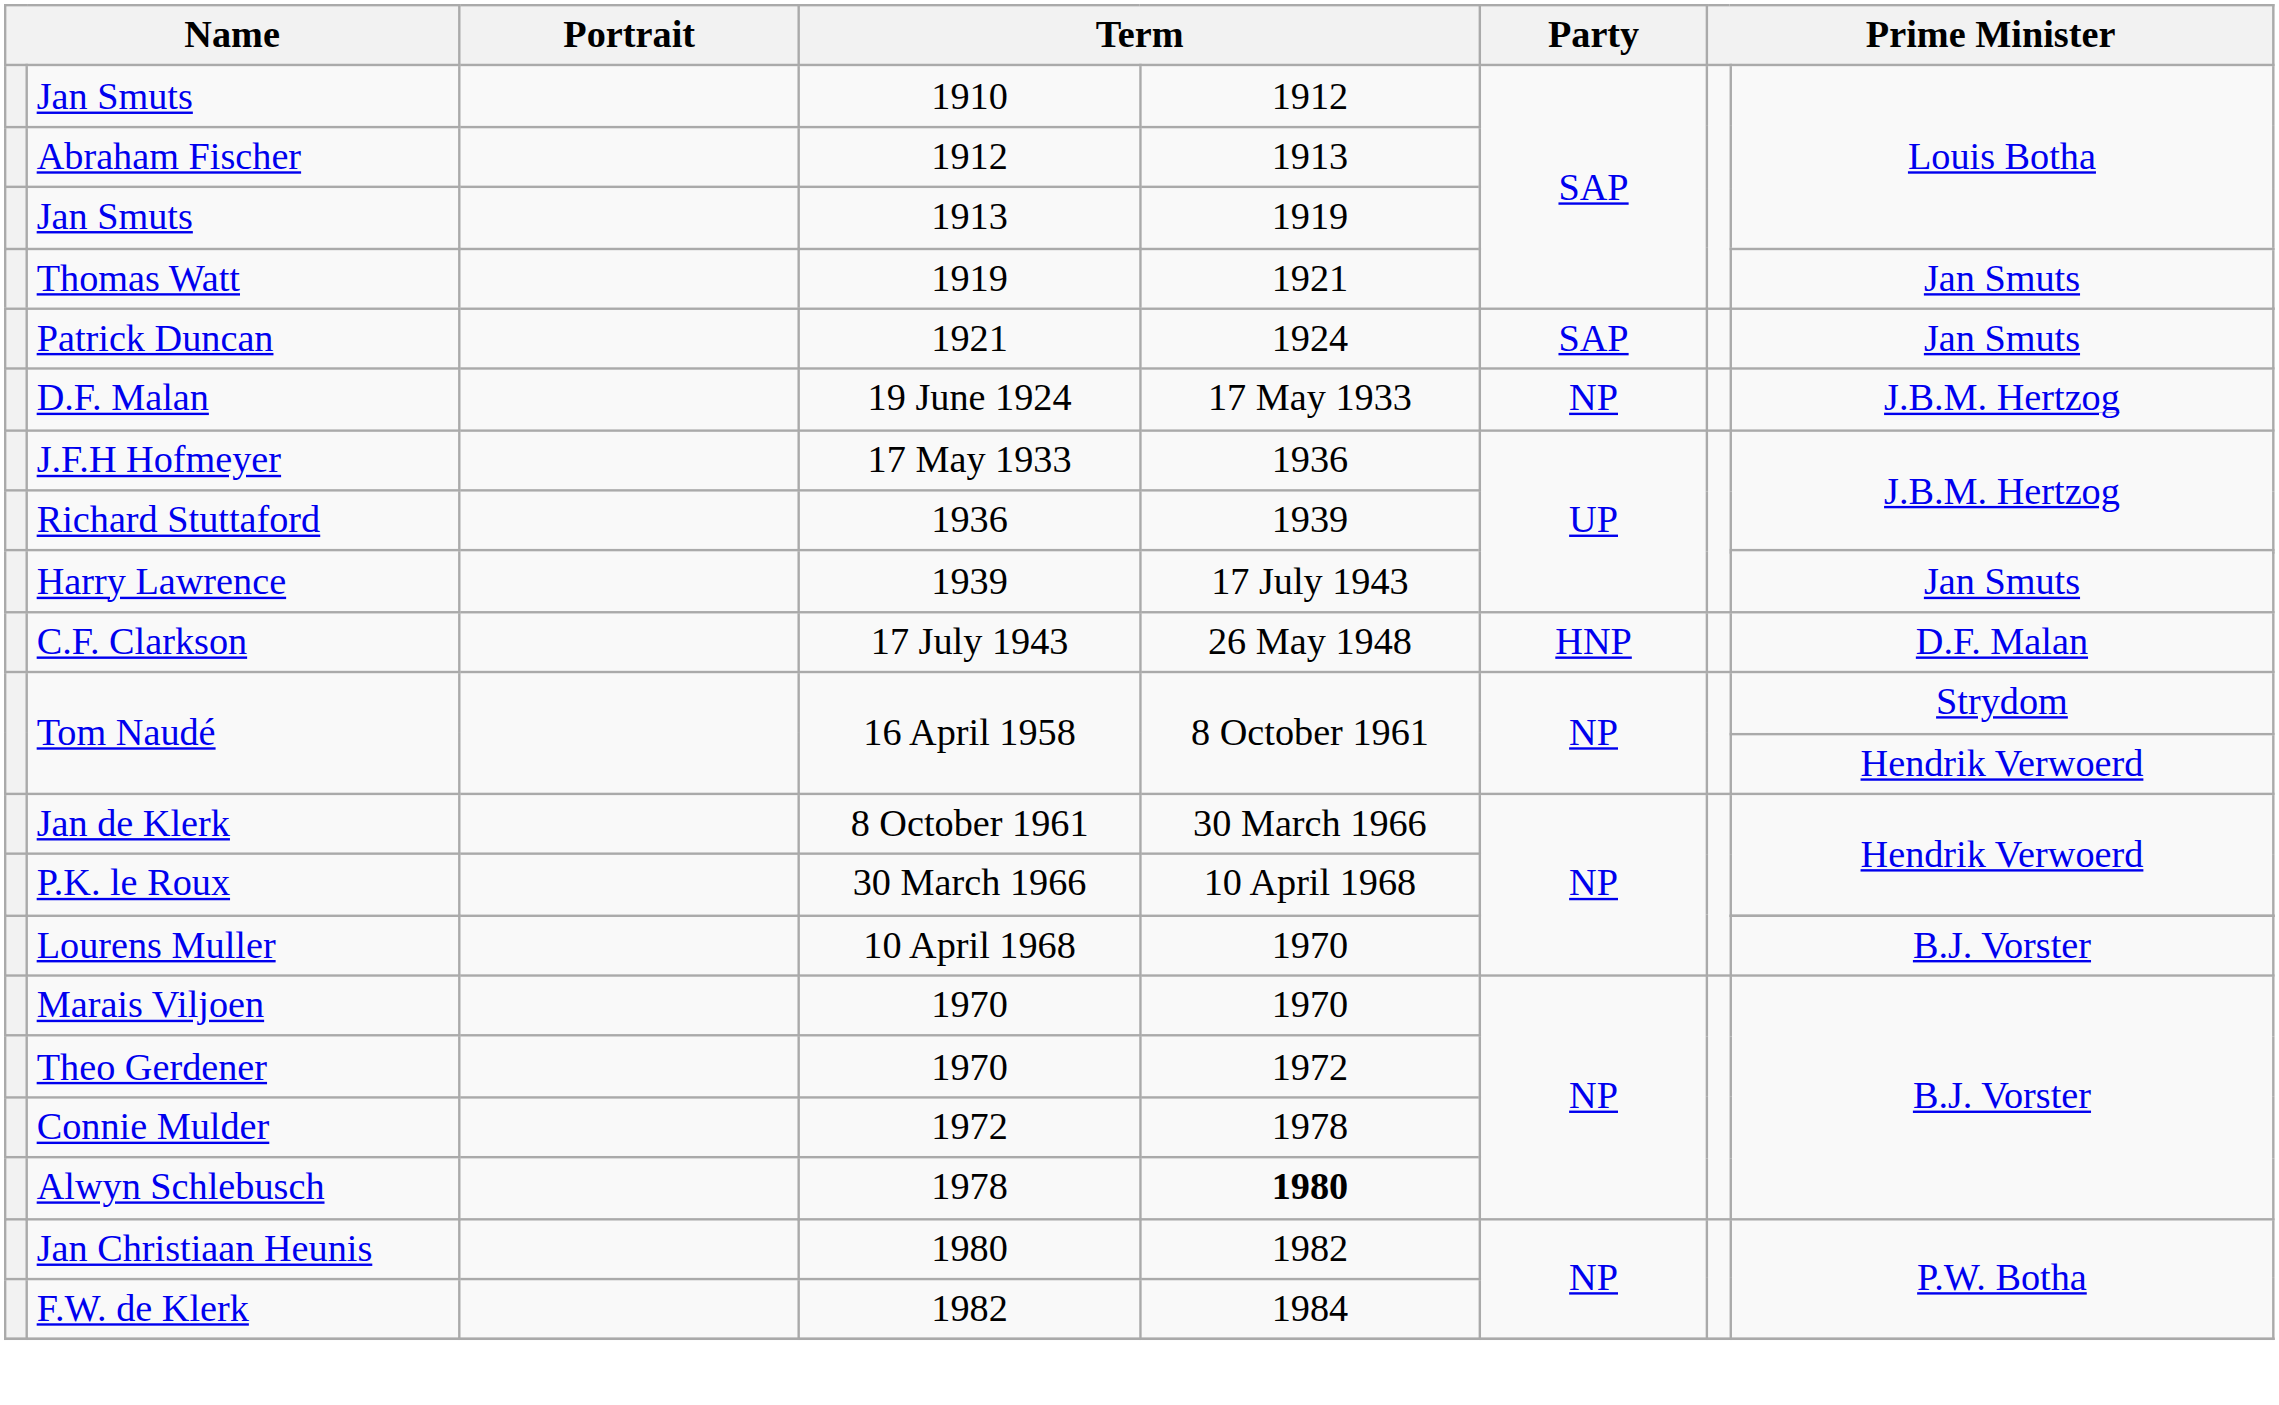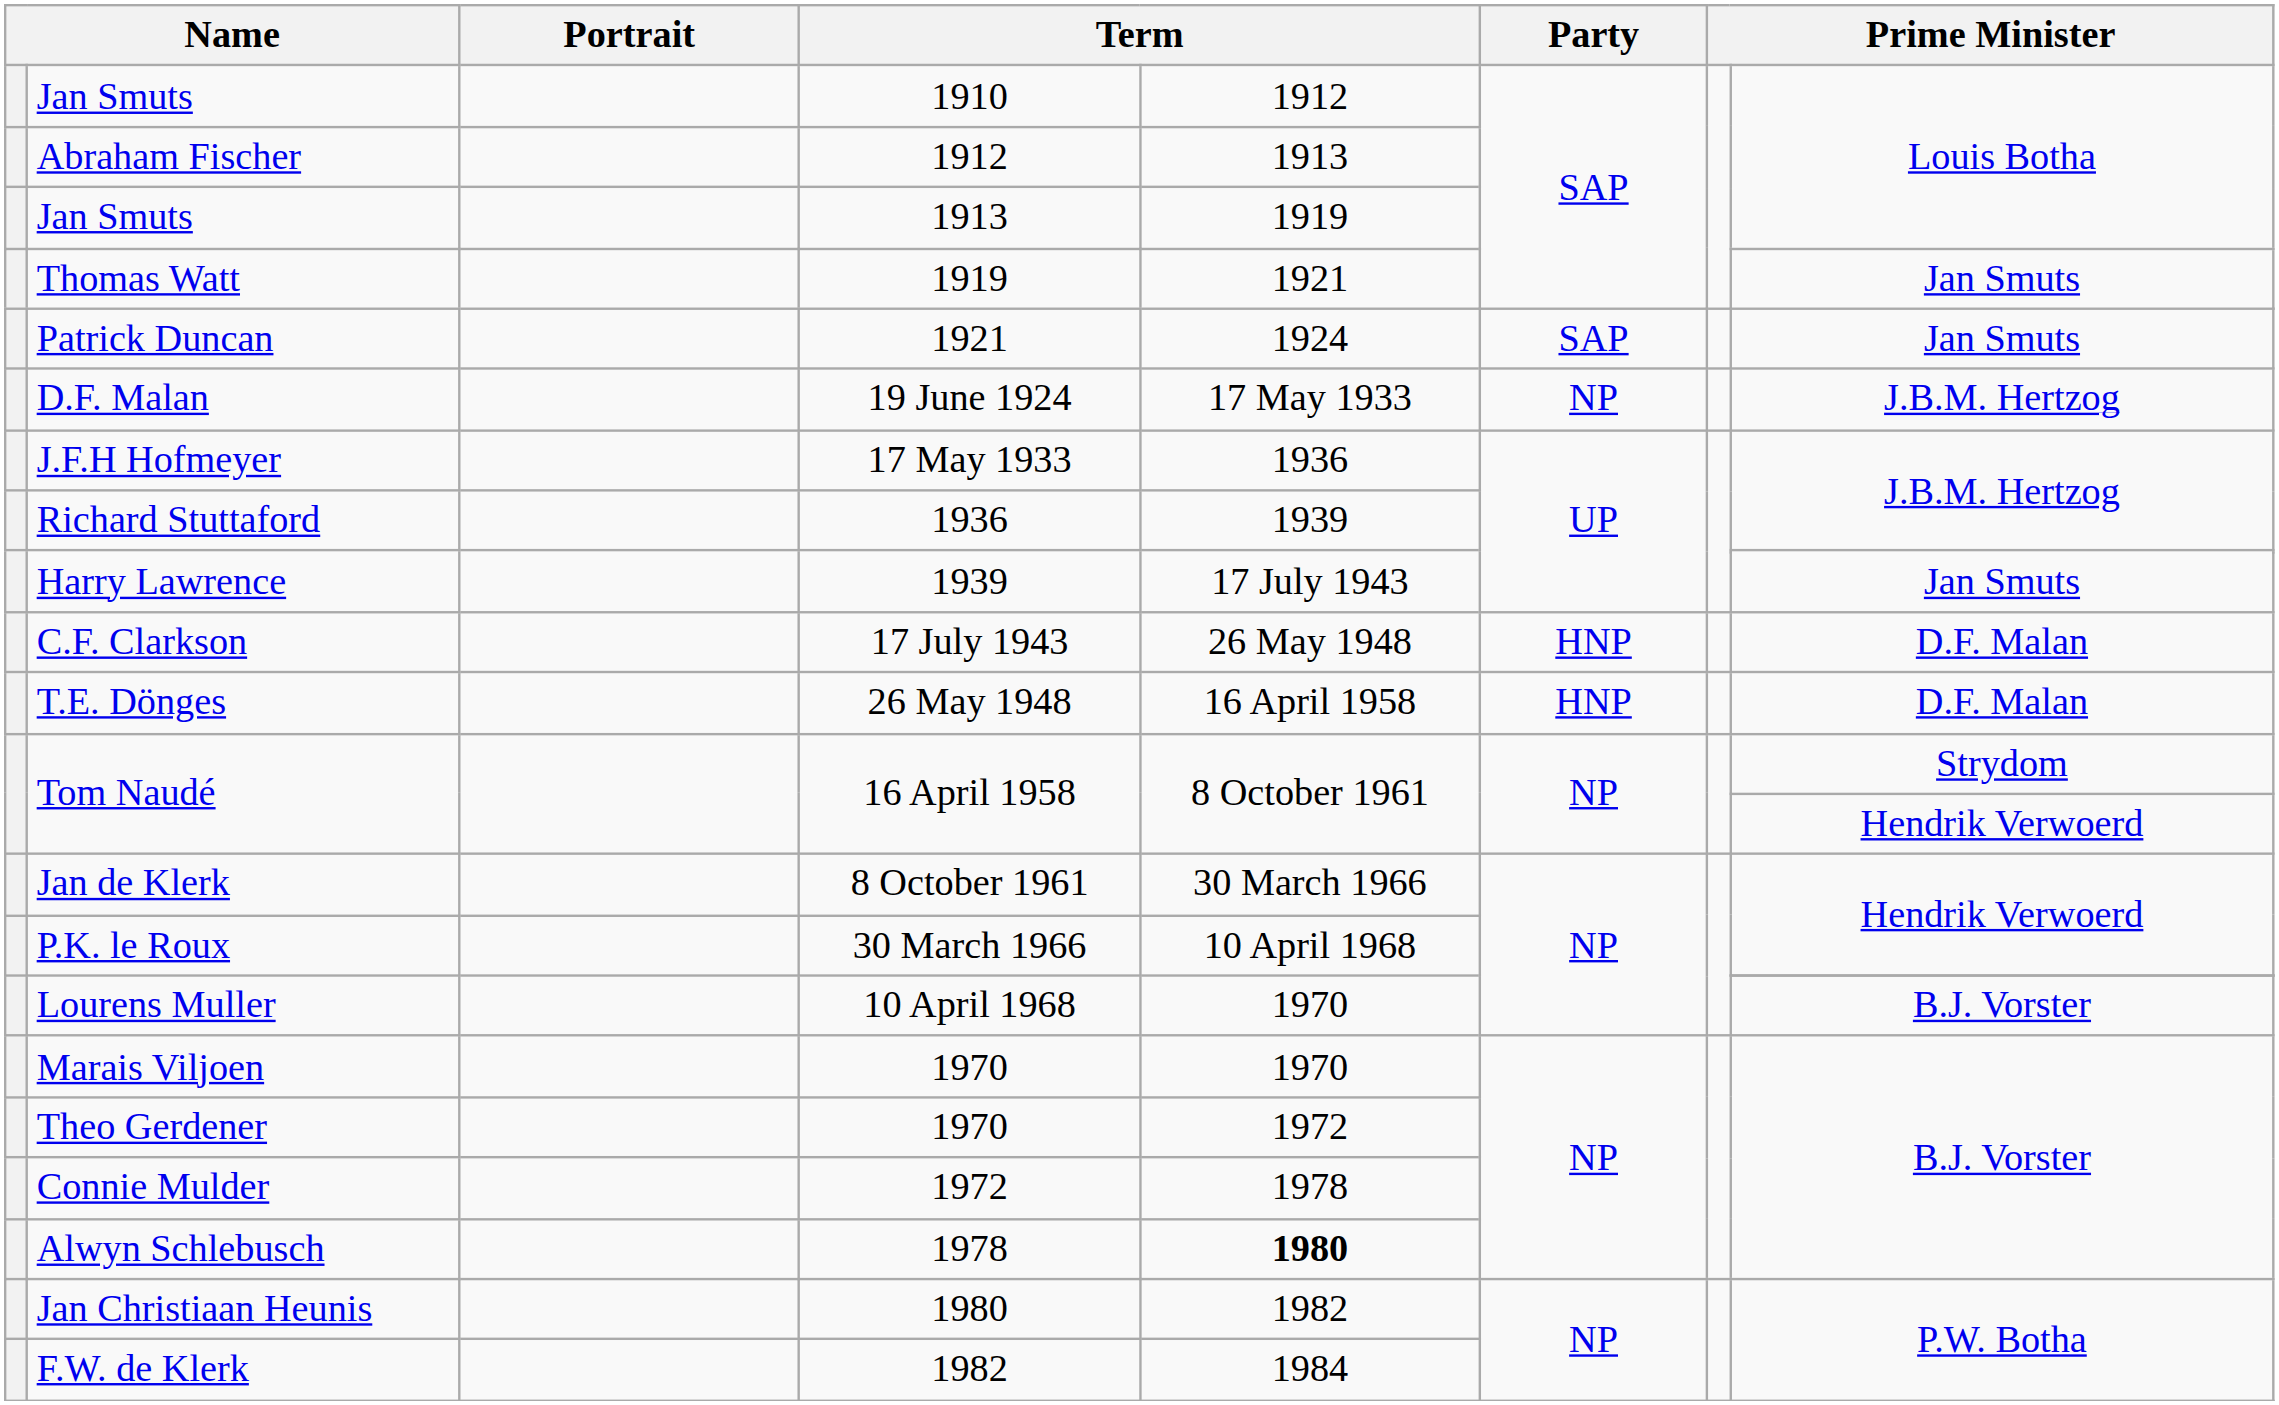+ row: T.E. Dönges | 26 May 1948 | 16 April 1958 | HNP | D.F. Malan
